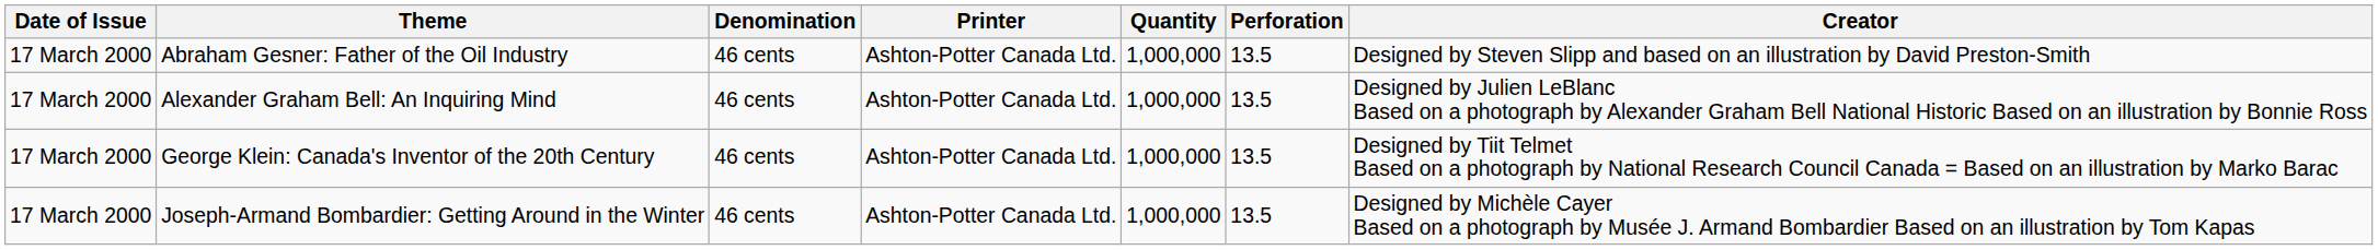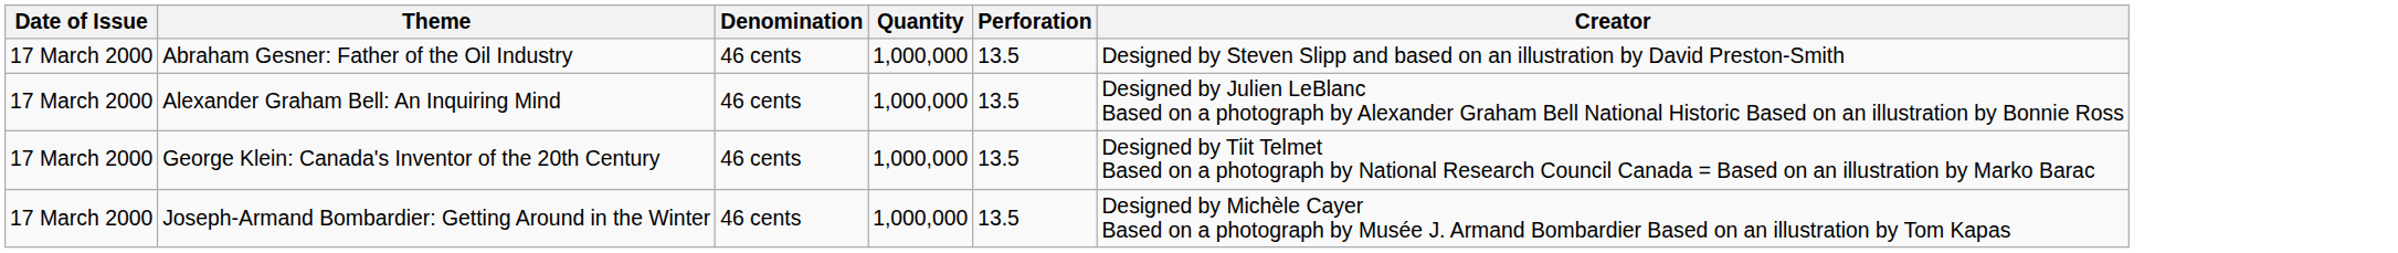- column: Printer | Ashton-Potter Canada Ltd. | Ashton-Potter Canada Ltd. | Ashton-Potter Canada Ltd. | Ashton-Potter Canada Ltd.
